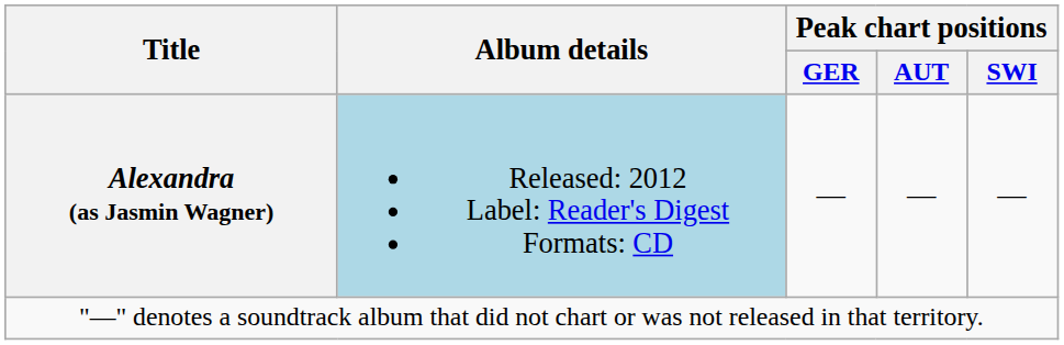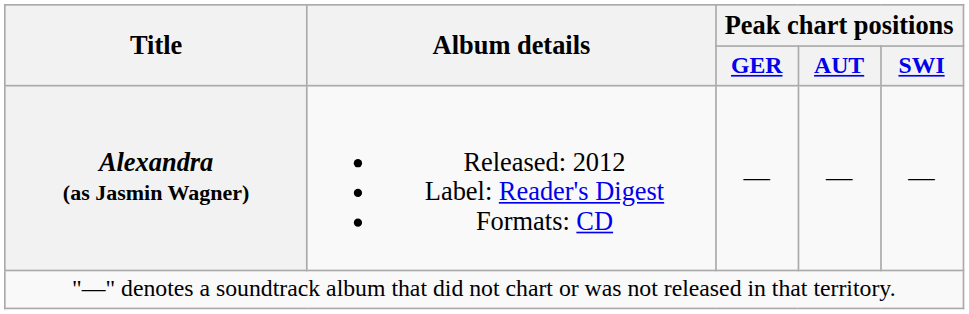Alexandra (as Jasmin Wagner) | Album details: lightblue background -> no background
